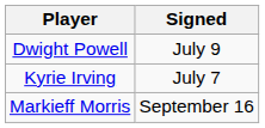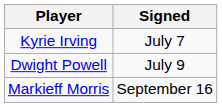rows swapped: Kyrie Irving <-> Dwight Powell
